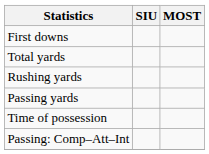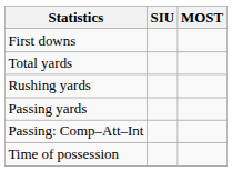rows swapped: Passing: Comp–Att–Int <-> Time of possession
